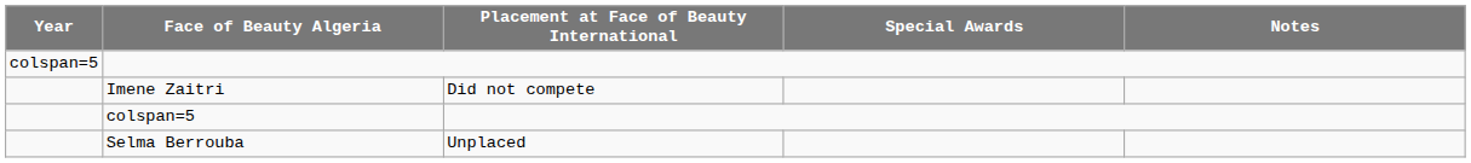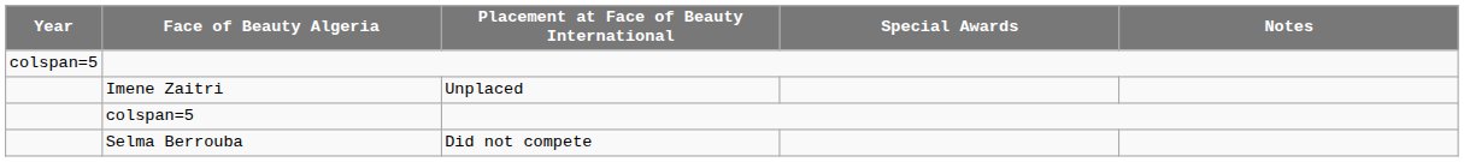Imene Zaitri | Placement at Face of Beauty International: Did not compete -> Unplaced
Selma Berrouba | Placement at Face of Beauty International: Unplaced -> Did not compete
